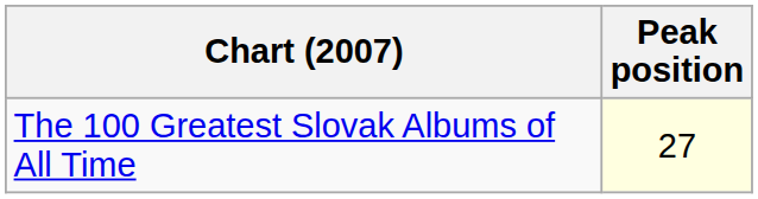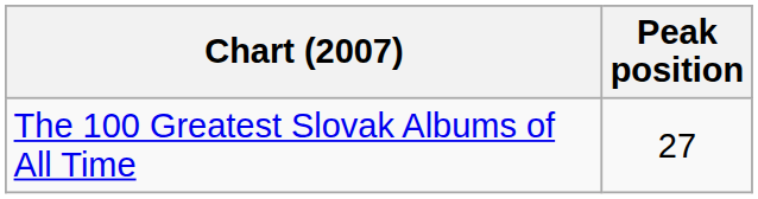row 2 | Peak position: lightyellow background -> no background
